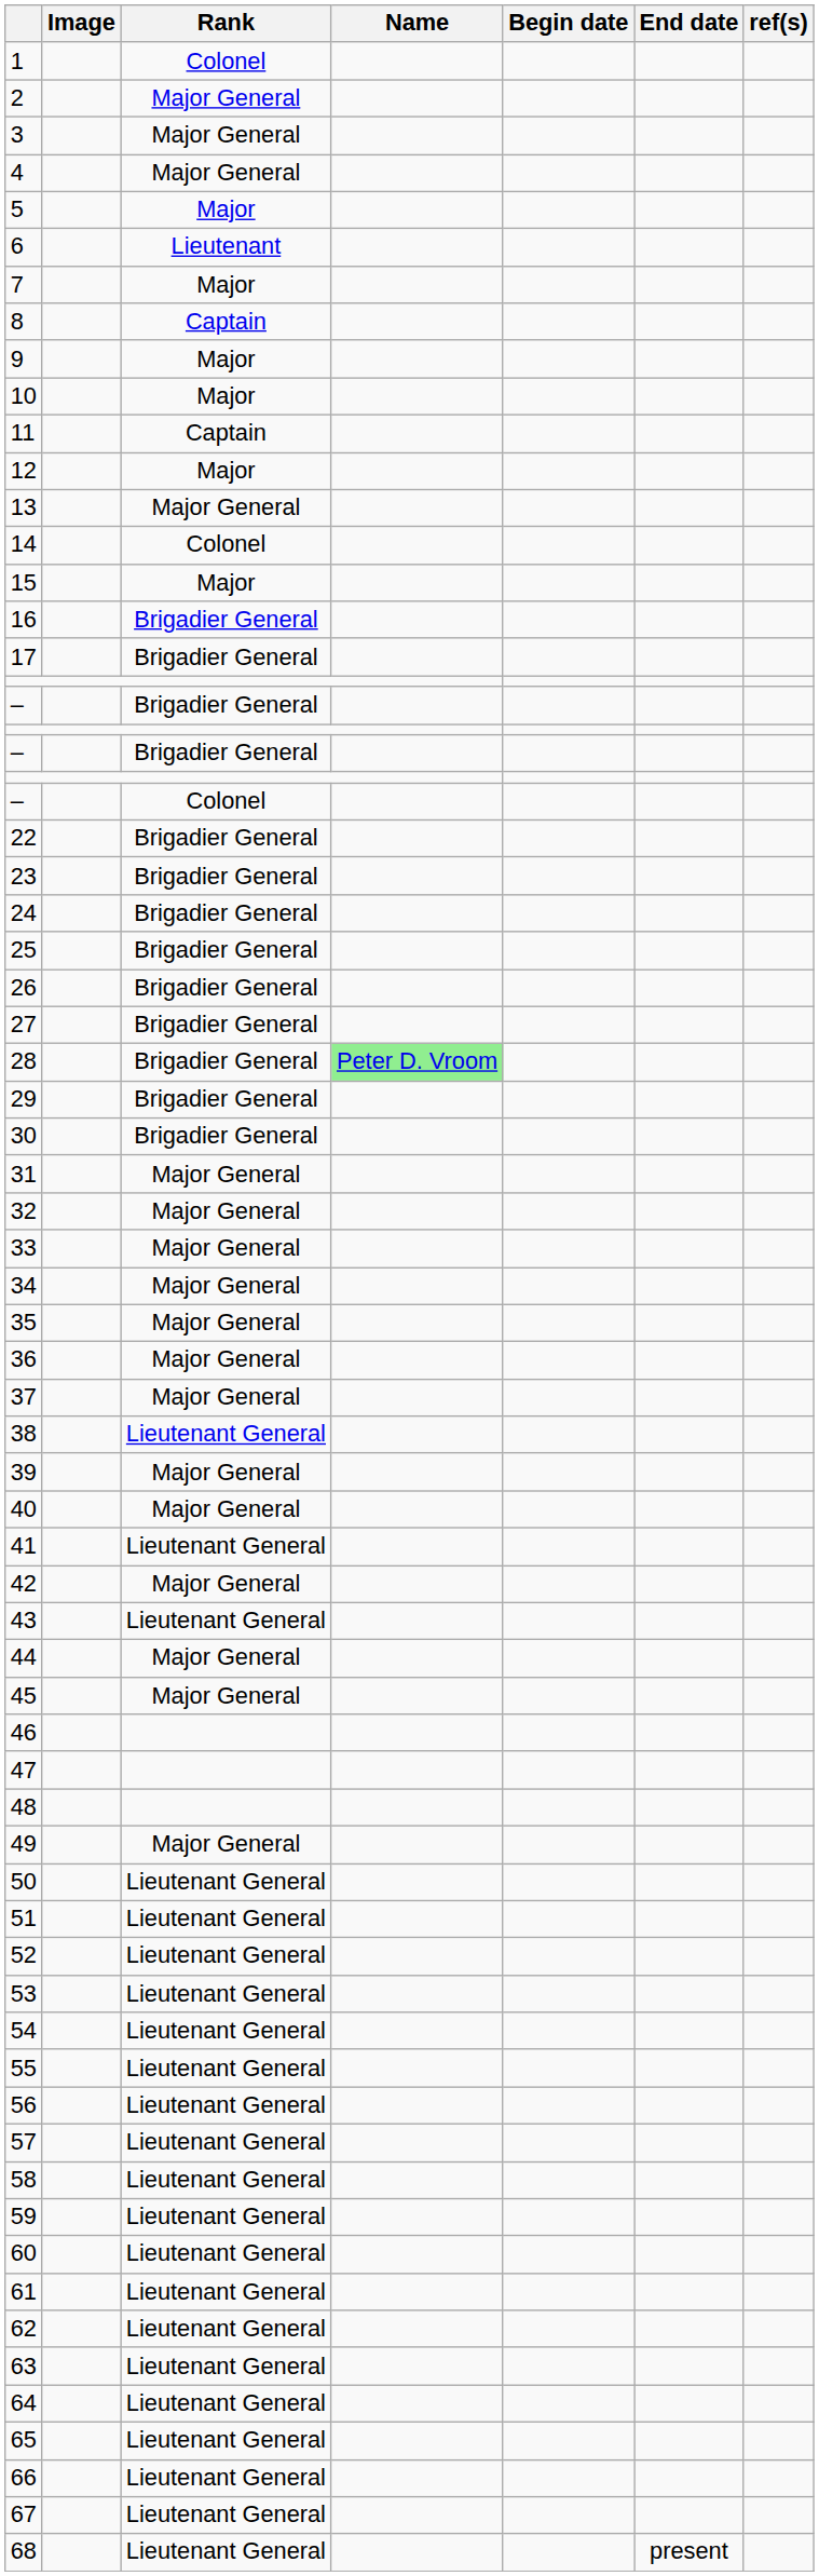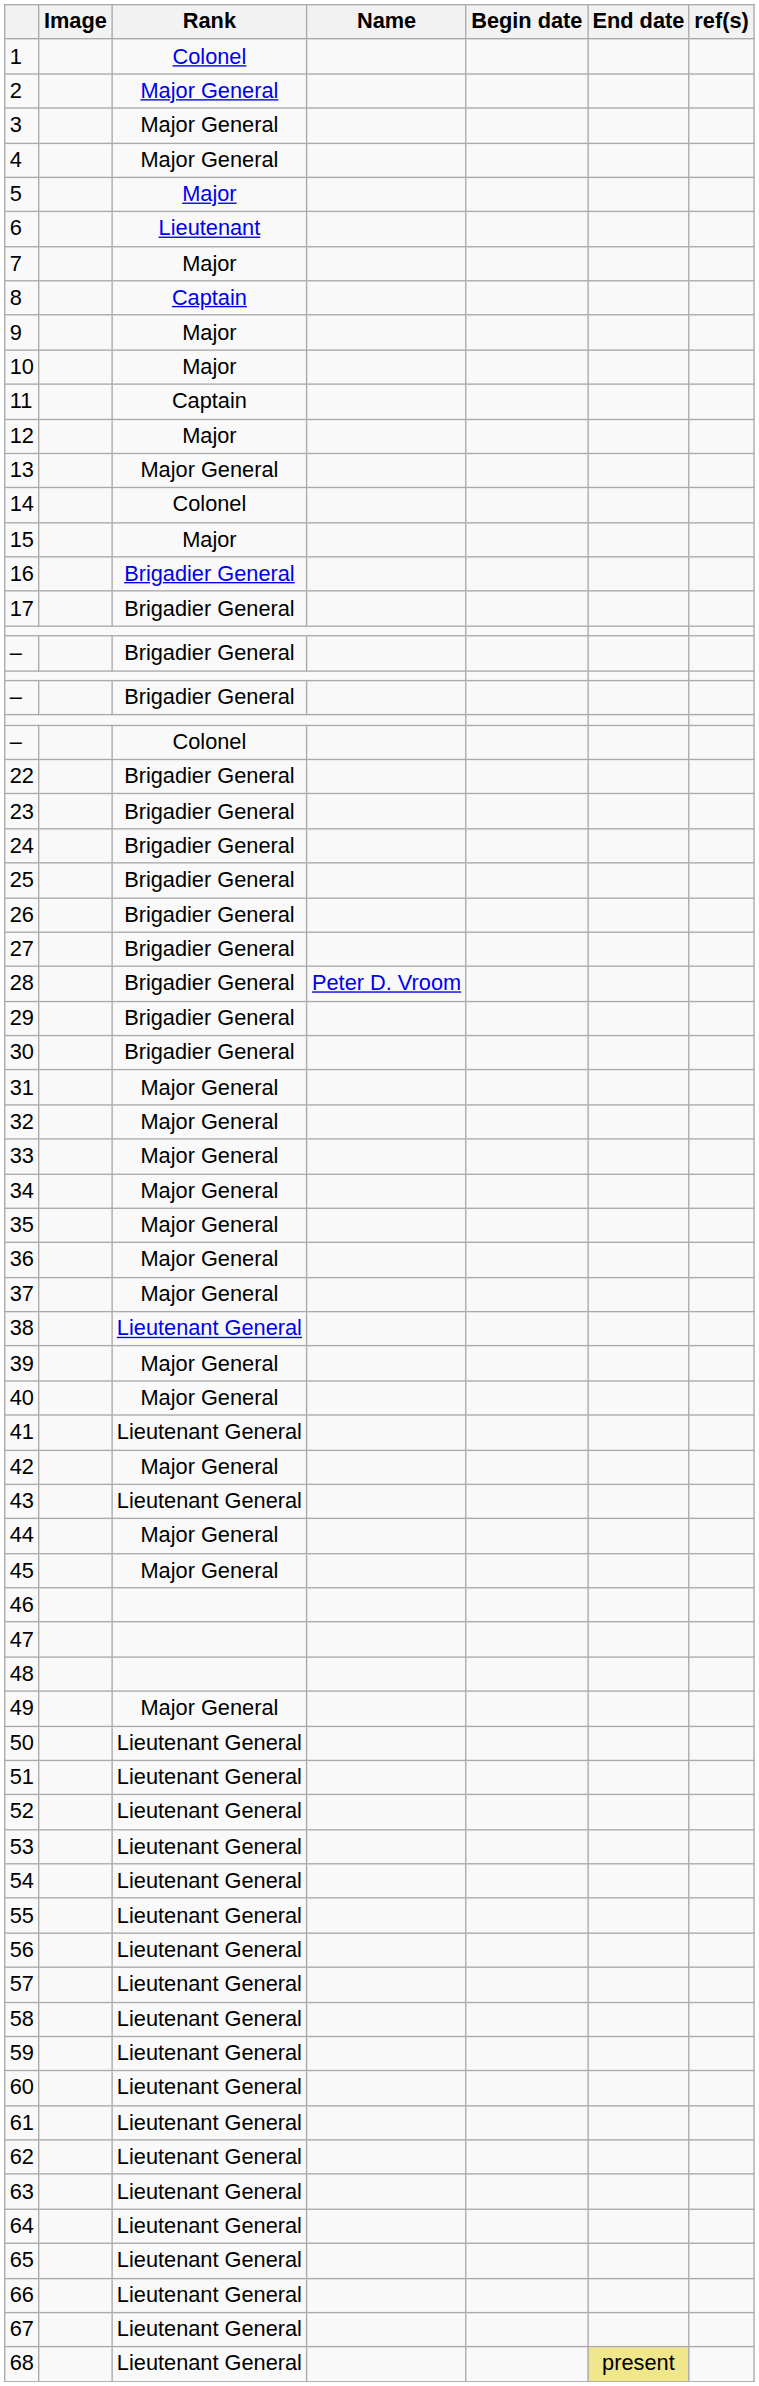28 | Name: lightgreen background -> no background
68 | End date: no background -> khaki background
